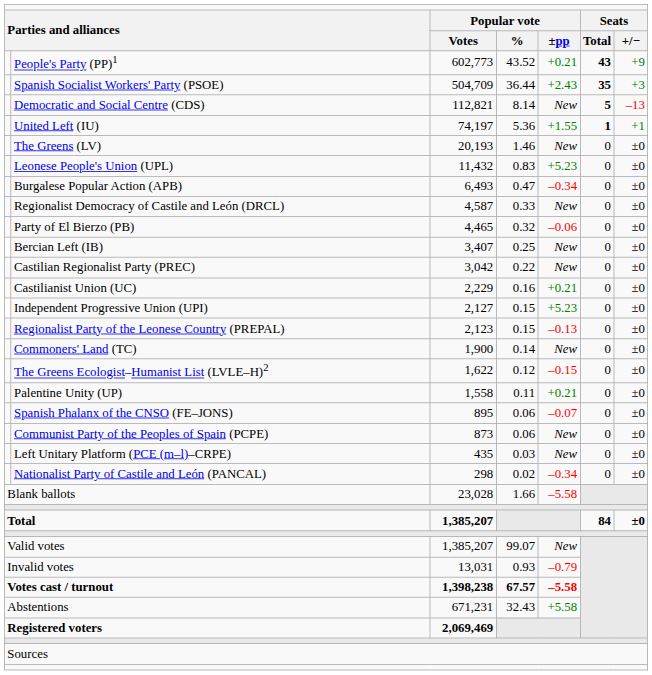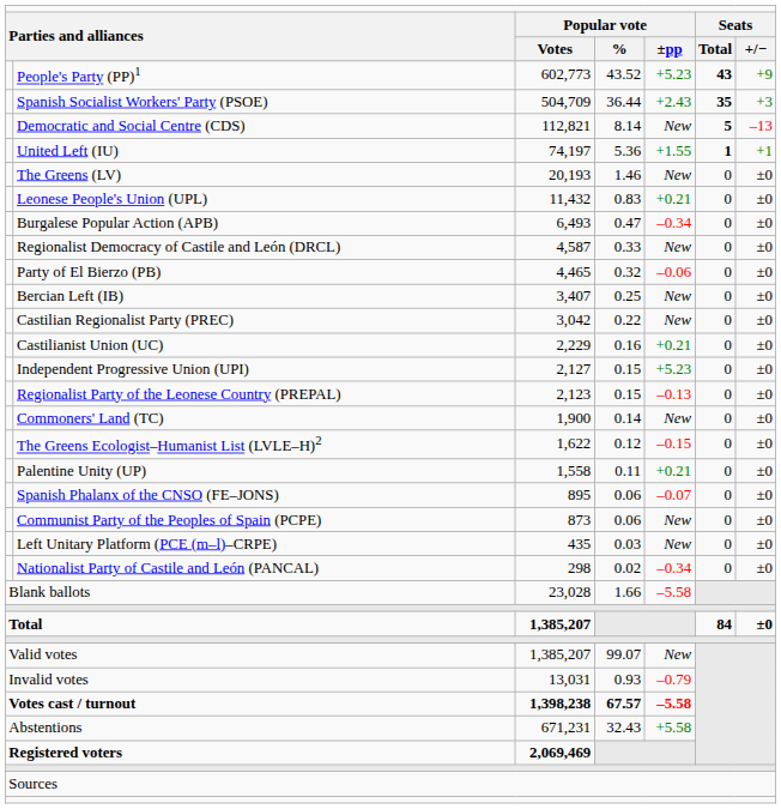People's Party (PP)1 | column 5: +0.21 -> +5.23
Leonese People's Union (UPL) | column 5: +5.23 -> +0.21
